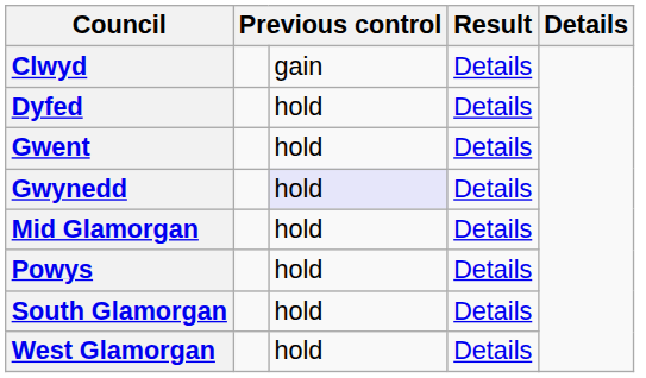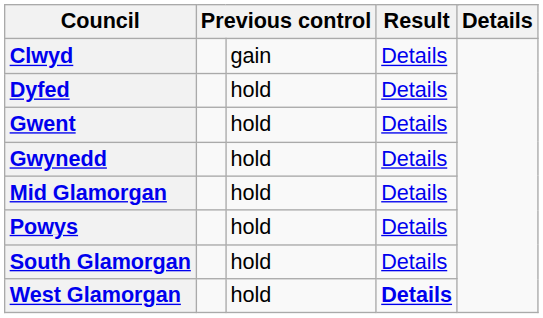Gwynedd | column 3: lavender background -> no background
West Glamorgan | column 4: normal -> bold
